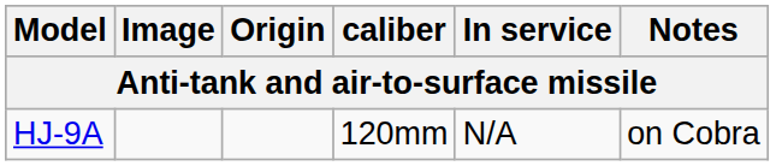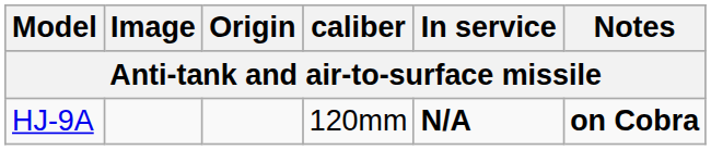HJ-9A | In service: normal -> bold
HJ-9A | Notes: normal -> bold
